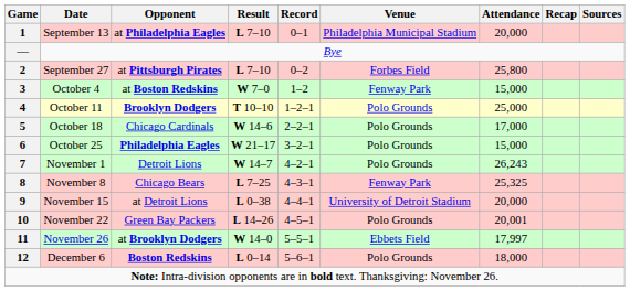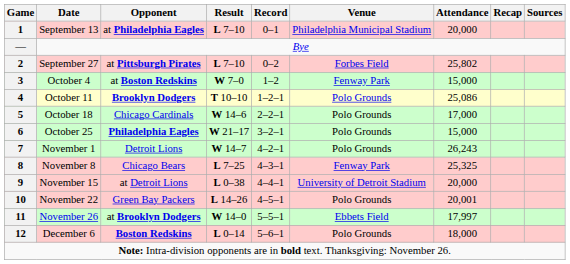2 | Attendance: 25,800 -> 25,802
4 | Attendance: 25,000 -> 25,086
